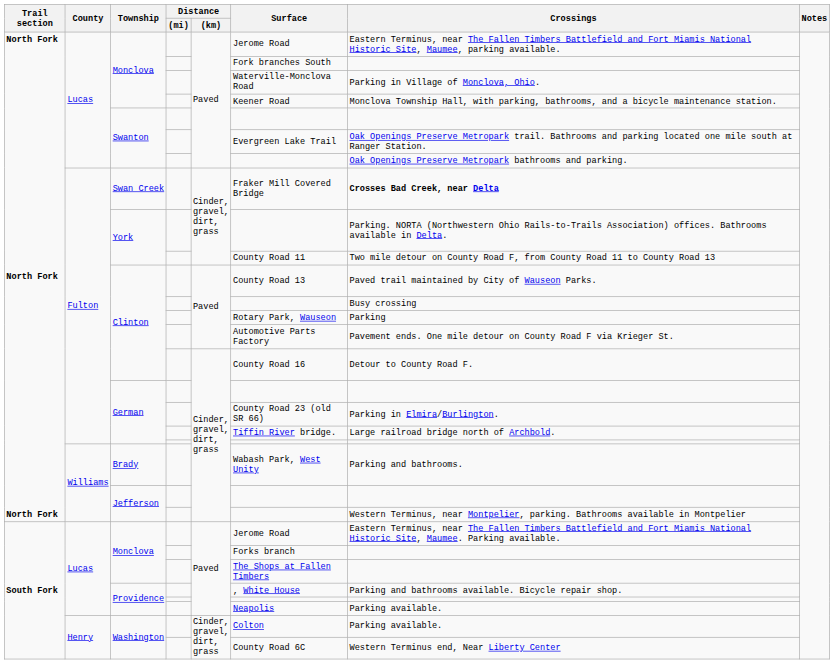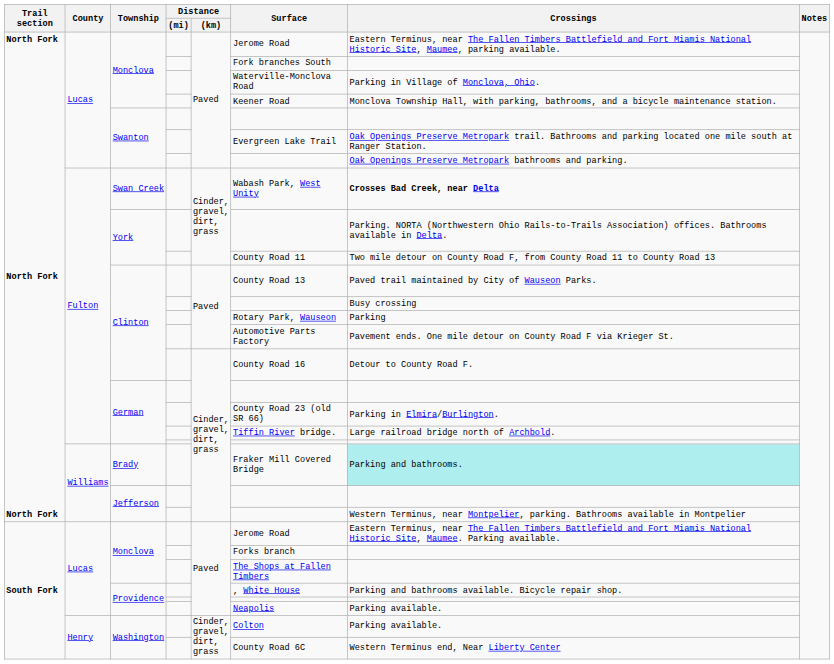Swan Creek | Surface: Fraker Mill Covered Bridge -> Wabash Park, West Unity
Brady | Surface: Wabash Park, West Unity -> Fraker Mill Covered Bridge
Brady | Crossings: no background -> paleturquoise background
